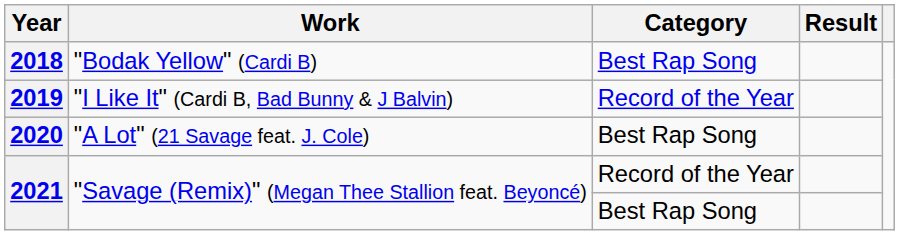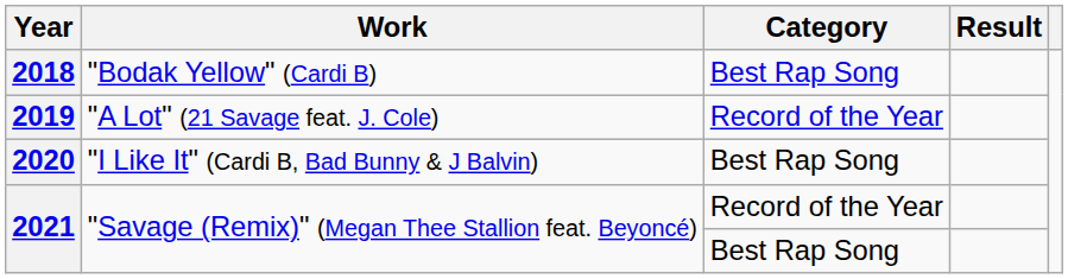2019 | Work: "I Like It" (Cardi B, Bad Bunny & J Balvin) -> "A Lot" (21 Savage feat. J. Cole)
2020 | Work: "A Lot" (21 Savage feat. J. Cole) -> "I Like It" (Cardi B, Bad Bunny & J Balvin)
